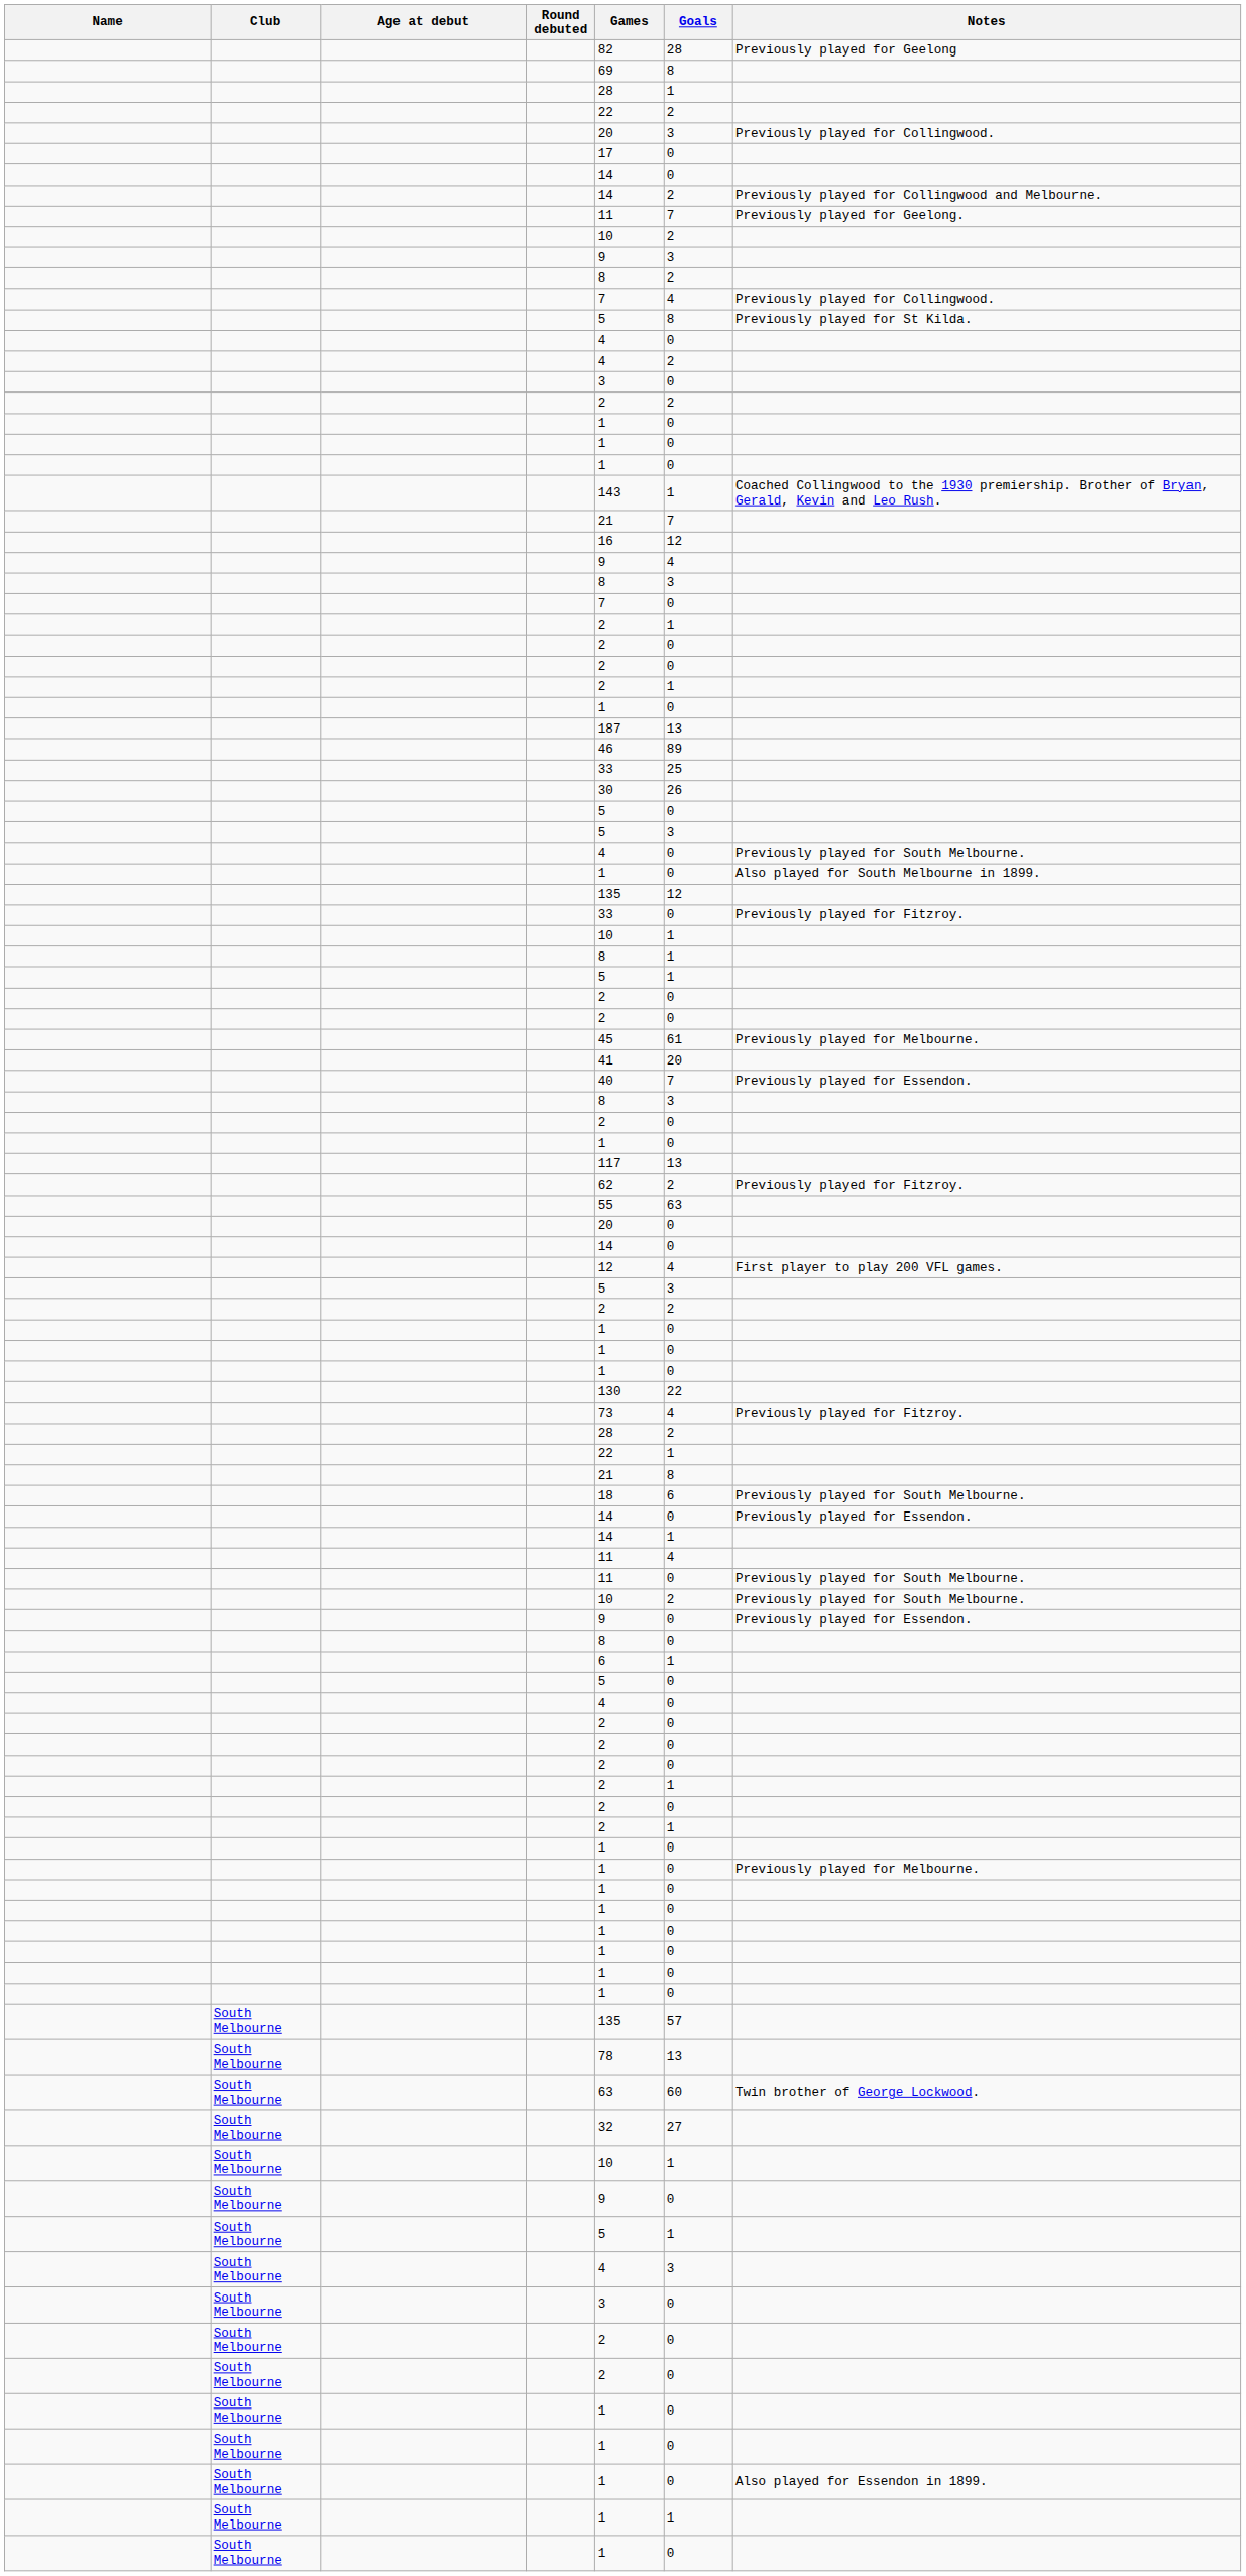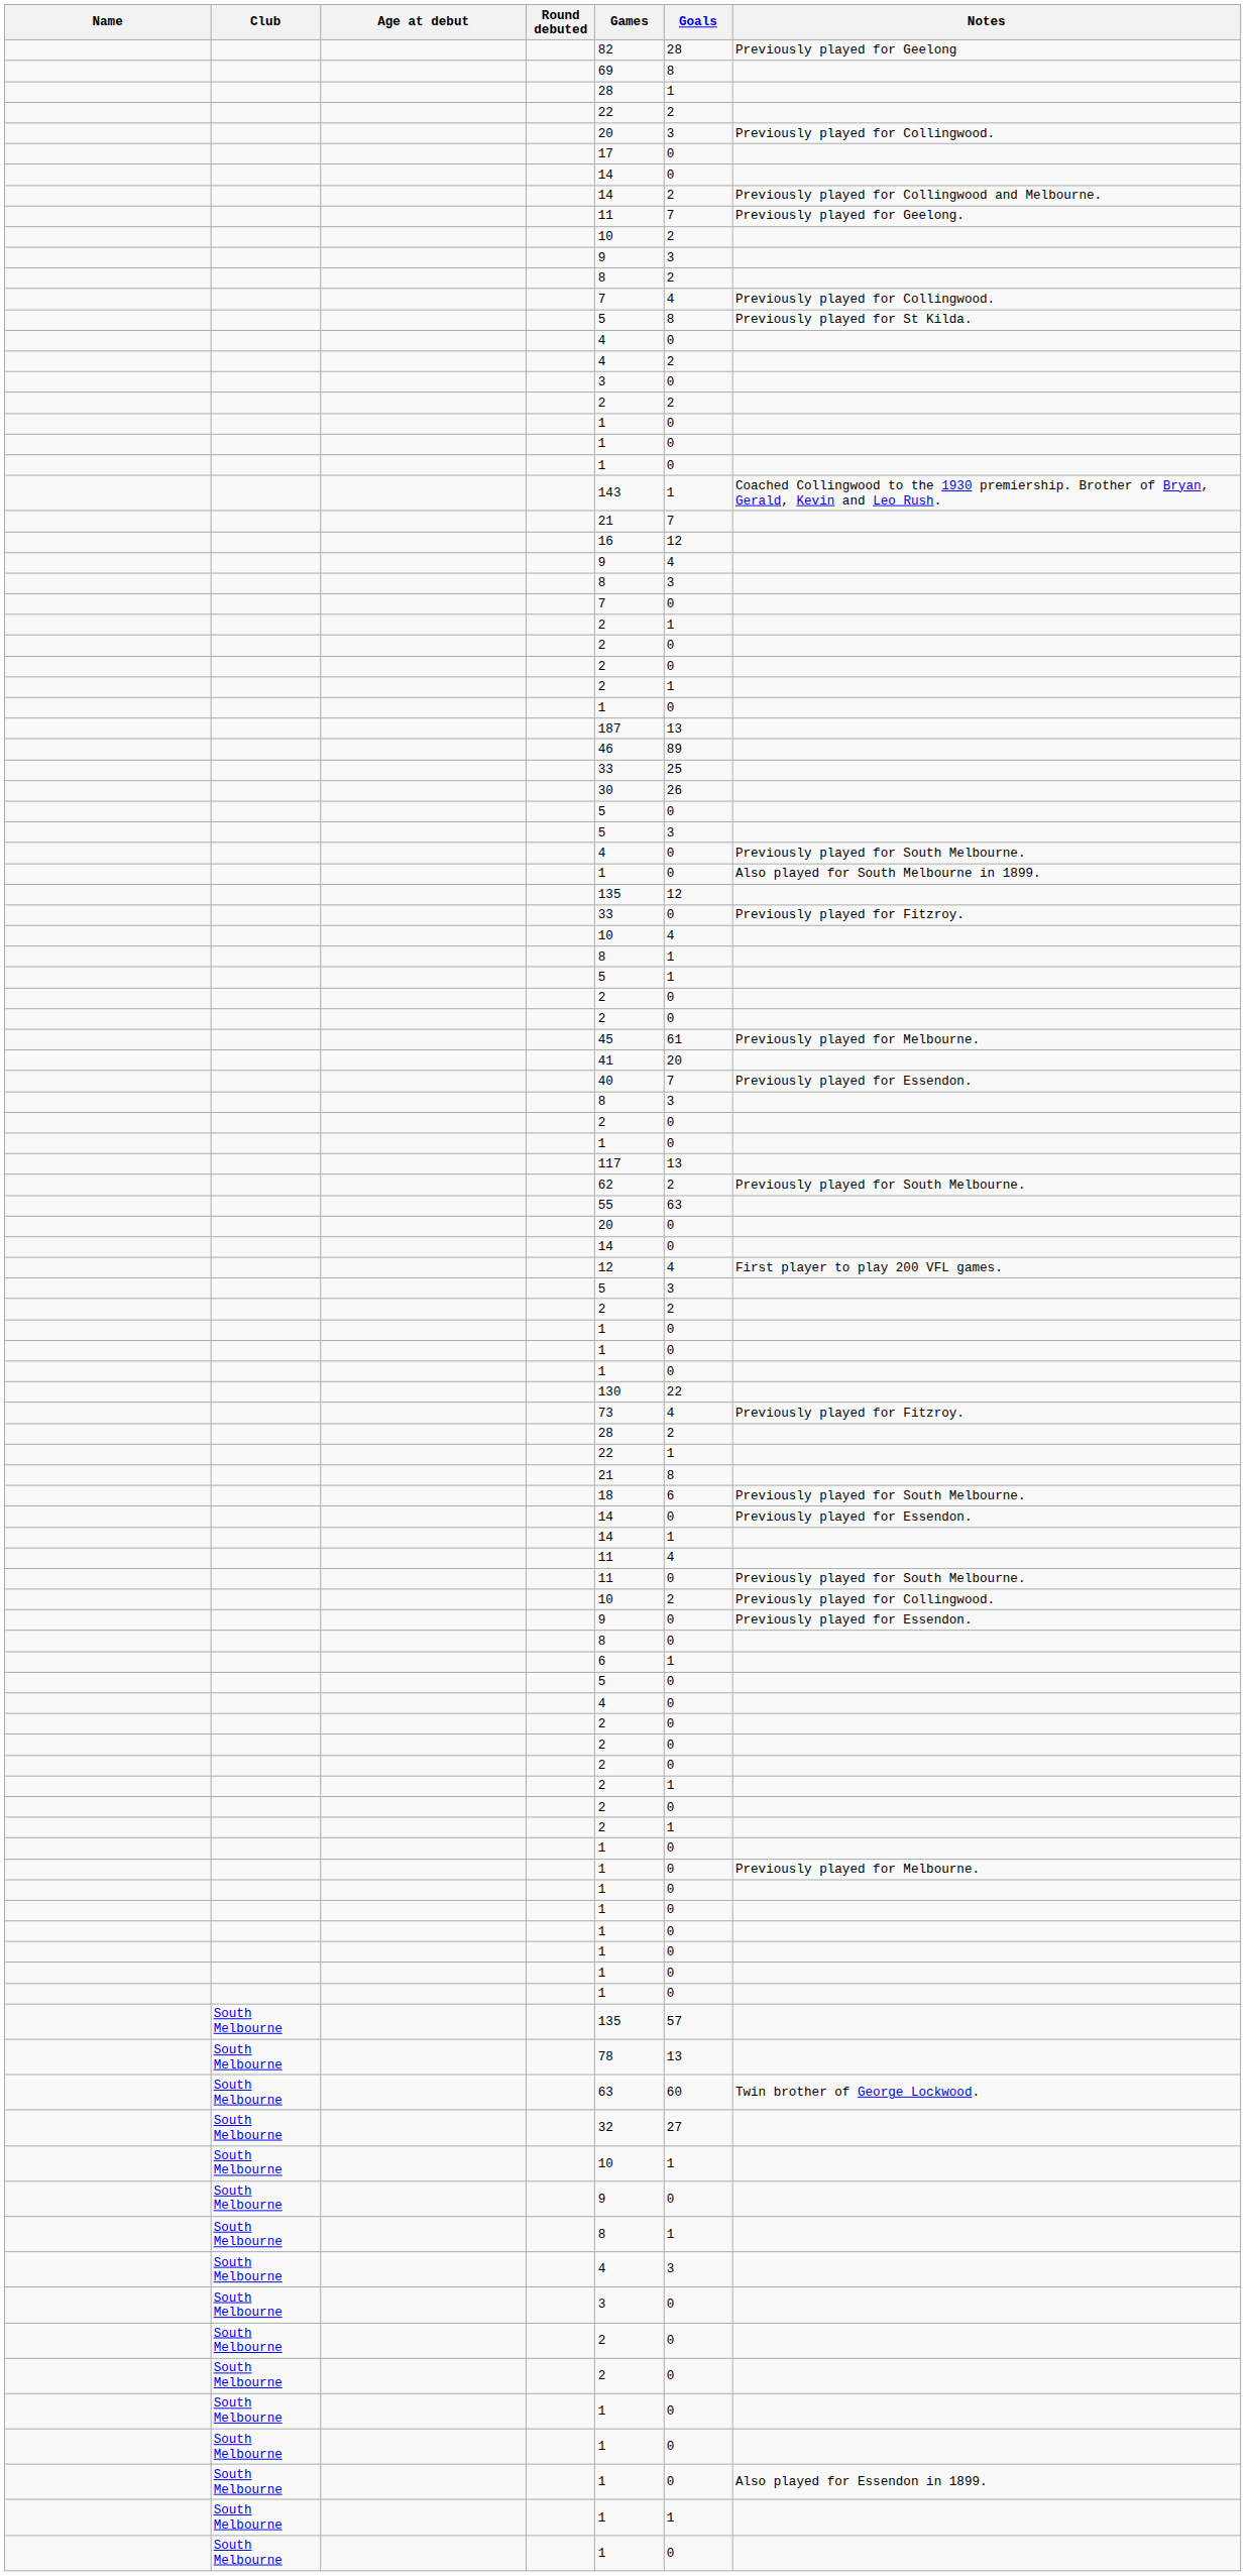row 44 | Goals: 1 -> 4
row 56 | Notes: Previously played for Fitzroy. -> Previously played for South Melbourne.
row 76 | Notes: Previously played for South Melbourne. -> Previously played for Collingwood.
row 102 | Games: 5 -> 8
